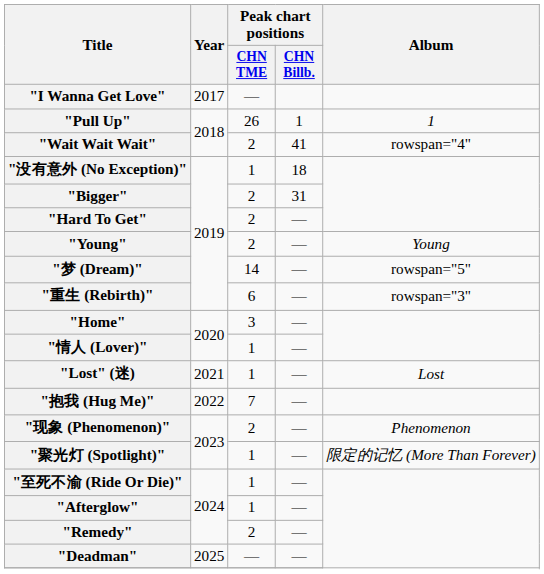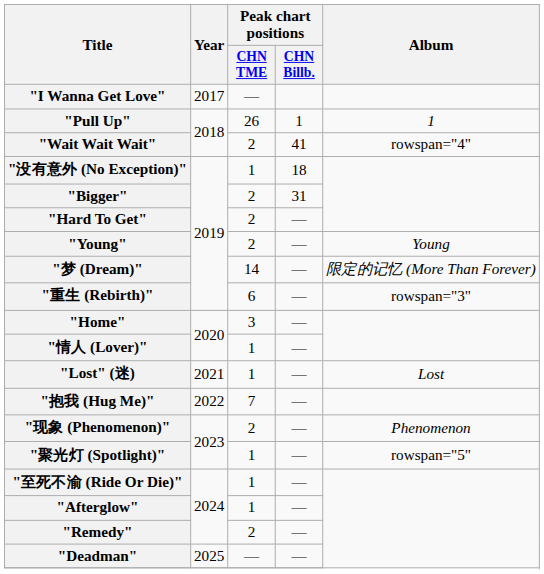"梦 (Dream)" | Album: rowspan="5" -> 限定的记忆 (More Than Forever)
"聚光灯 (Spotlight)" | Album: 限定的记忆 (More Than Forever) -> rowspan="5"
